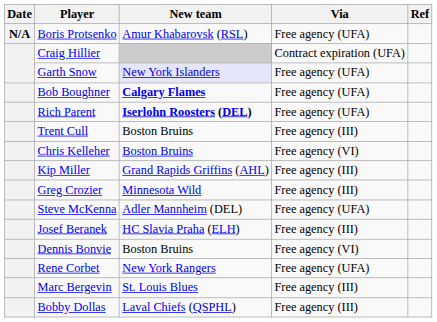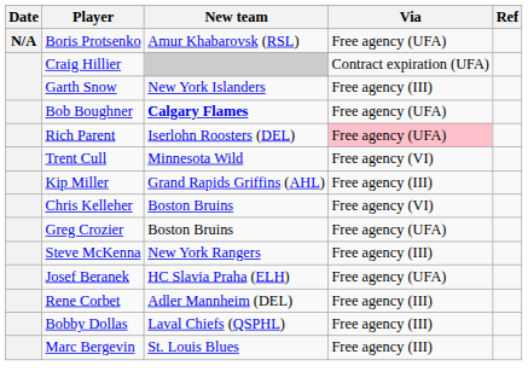Garth Snow | New team: lavender background -> no background
Garth Snow | Via: Free agency (UFA) -> Free agency (III)
Rich Parent | New team: bold -> normal
Rich Parent | Via: no background -> pink background
Trent Cull | New team: Boston Bruins -> Minnesota Wild
Trent Cull | Via: Free agency (III) -> Free agency (VI)
rows swapped: Chris Kelleher <-> Kip Miller
Greg Crozier | New team: Minnesota Wild -> Boston Bruins
Greg Crozier | Via: Free agency (III) -> Free agency (UFA)
Steve McKenna | New team: Adler Mannheim (DEL) -> New York Rangers
Steve McKenna | Via: Free agency (UFA) -> Free agency (III)
Josef Beranek | Via: Free agency (III) -> Free agency (UFA)
- row: Dennis Bonvie | Boston Bruins | Free agency (VI)
Rene Corbet | New team: New York Rangers -> Adler Mannheim (DEL)
Rene Corbet | Via: Free agency (UFA) -> Free agency (III)
rows swapped: Marc Bergevin <-> Bobby Dollas
